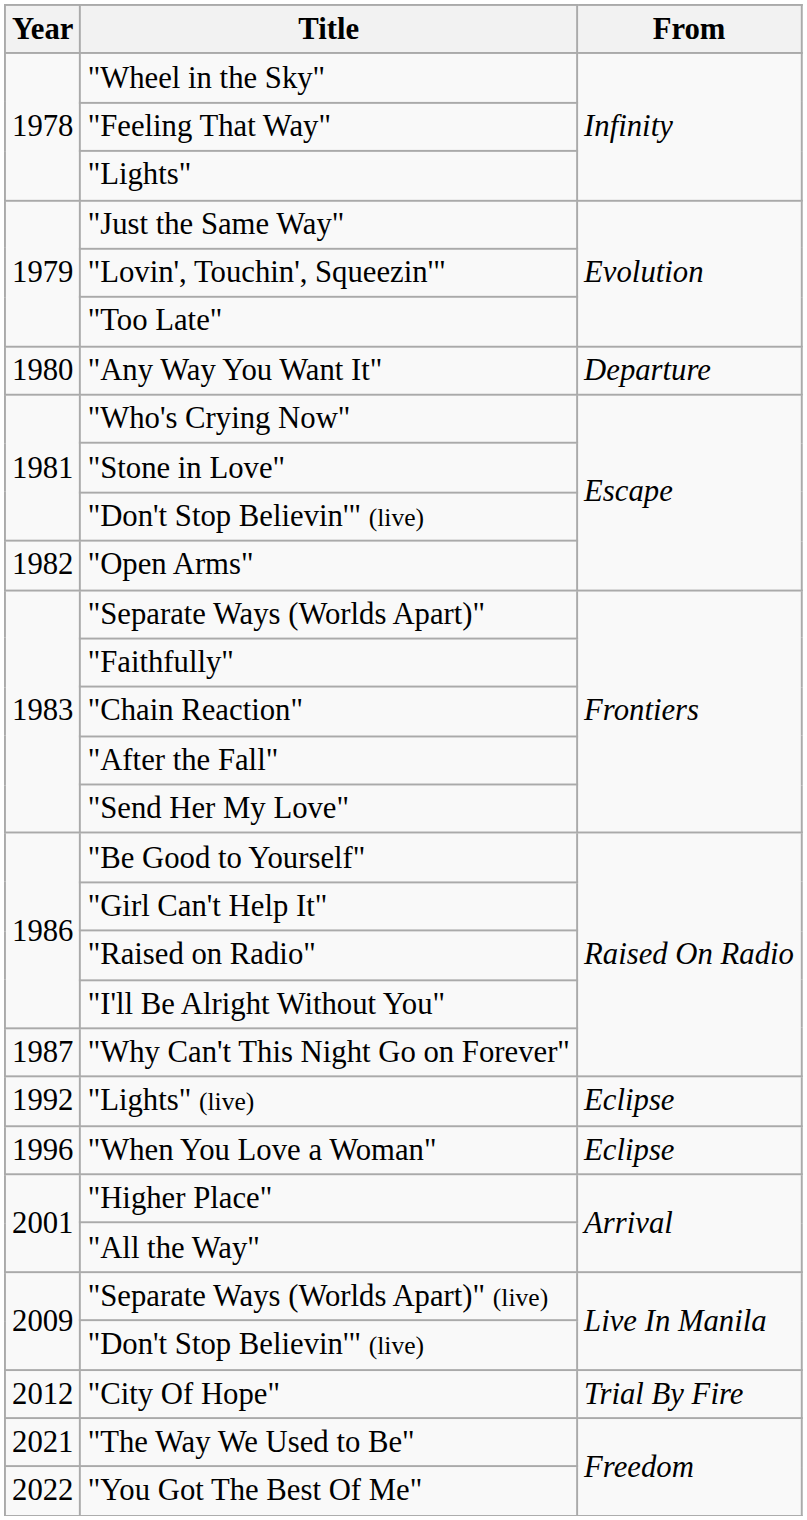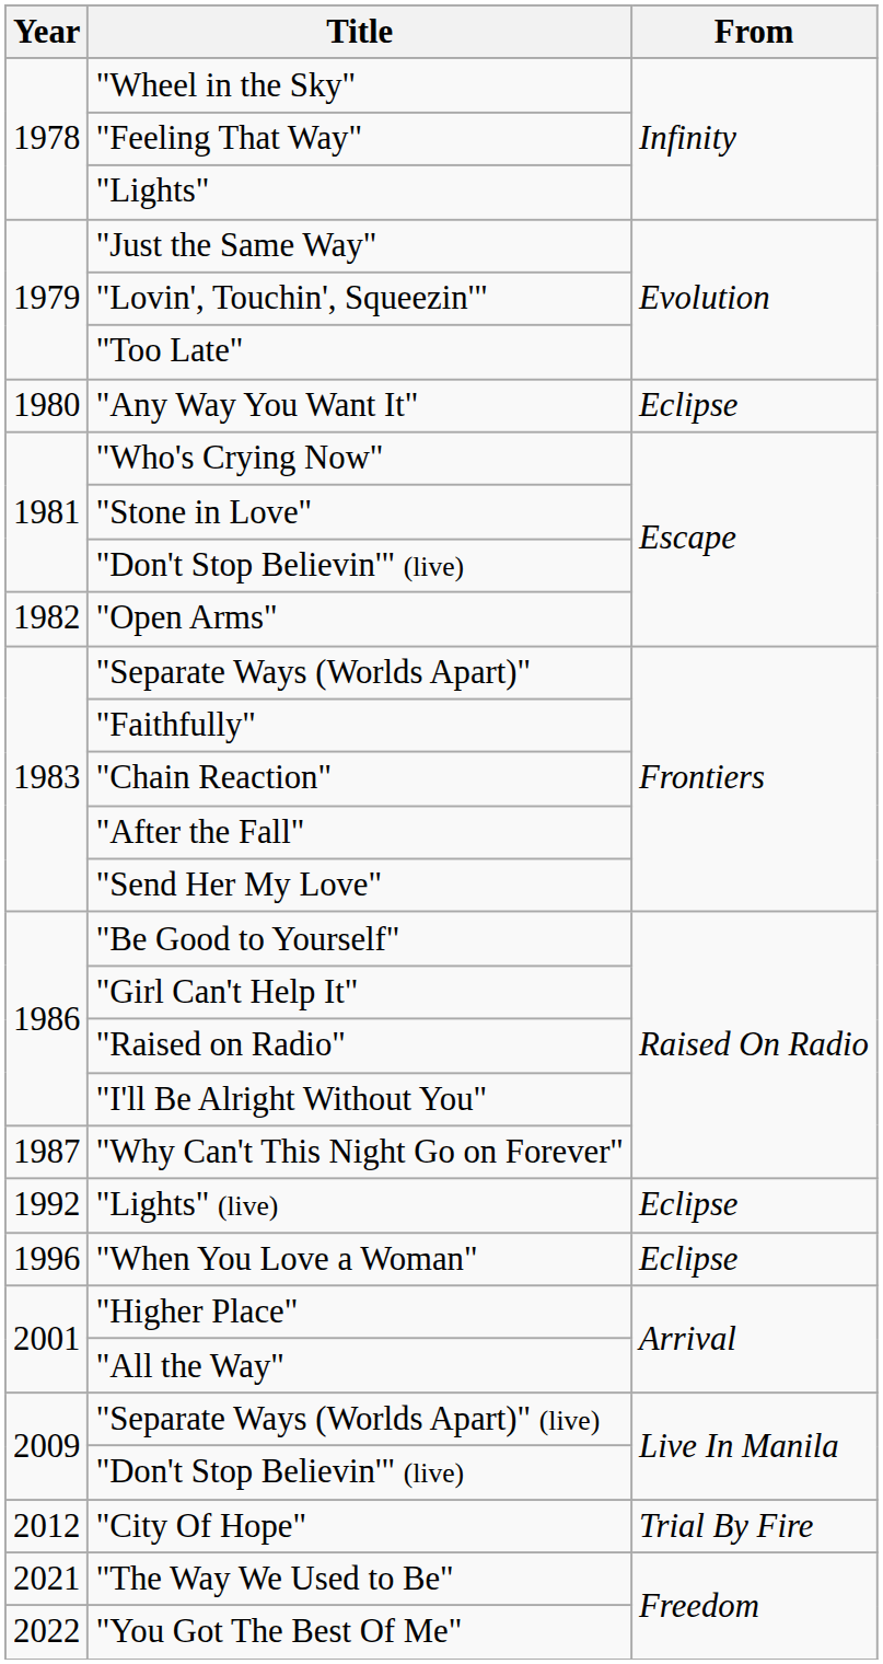"Any Way You Want It" | From: Departure -> Eclipse
